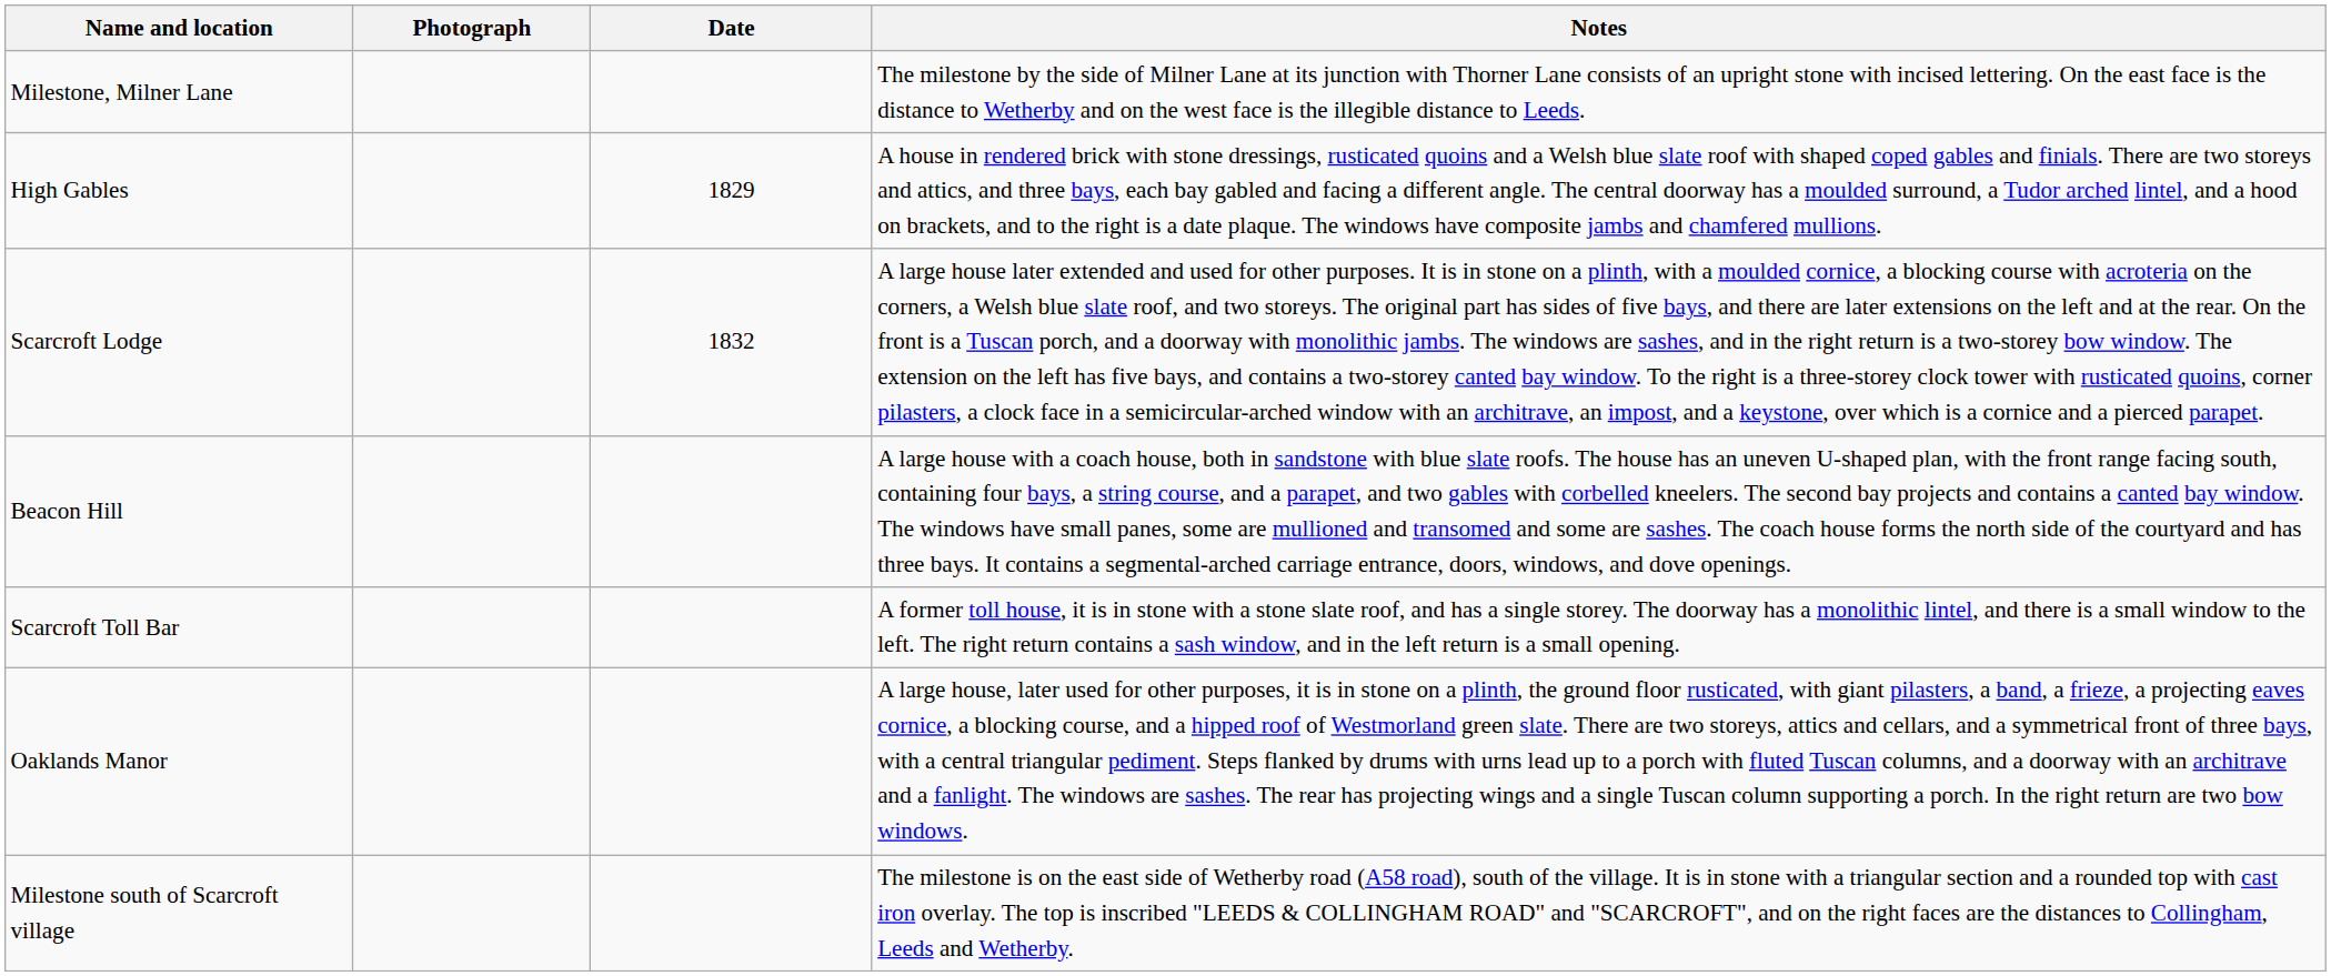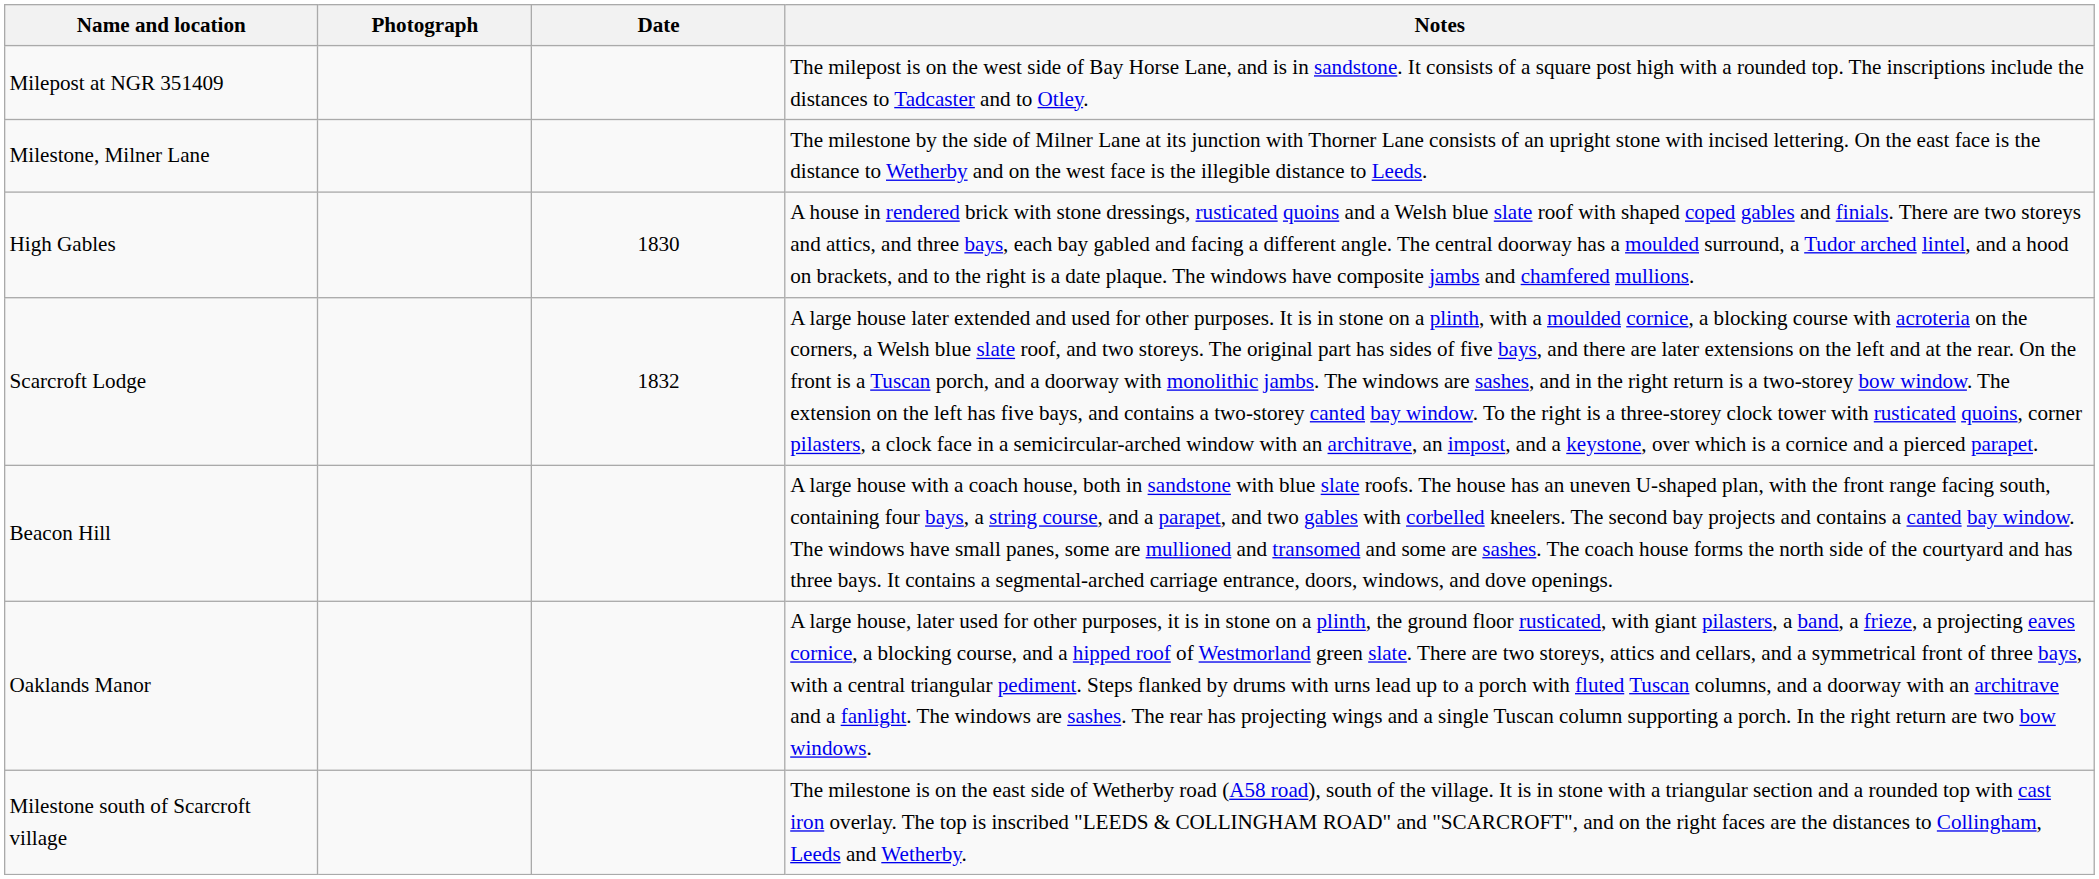+ row: Milepost at NGR 351409 | The milepost is on the west side of Bay Horse Lane, and is in sandstone. It consists of a square post high with a rounded top. The inscriptions include the distances to Tadcaster and to Otley.
High Gables | Date: 1829 -> 1830
- row: Scarcroft Toll Bar | A former toll house, it is in stone with a stone slate roof, and has a single storey. The doorway has a monolithic lintel, and there is a small window to the left. The right return contains a sash window, and in the left return is a small opening.
